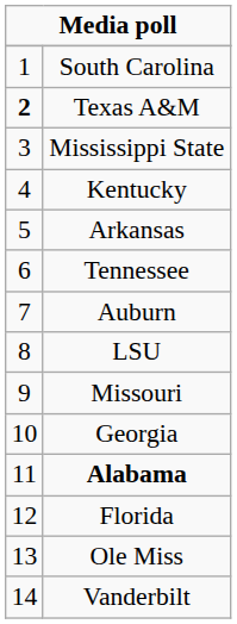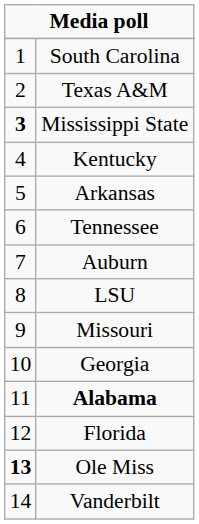Texas A&M | column 1: bold -> normal
Mississippi State | column 1: normal -> bold
Ole Miss | column 1: normal -> bold
